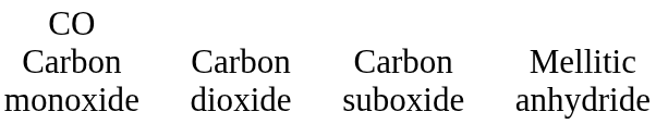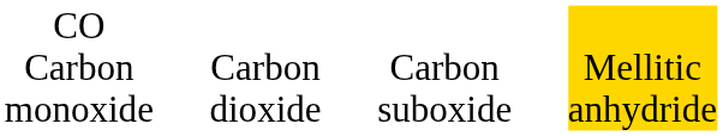CO Carbon monoxide | column 4: no background -> gold background
